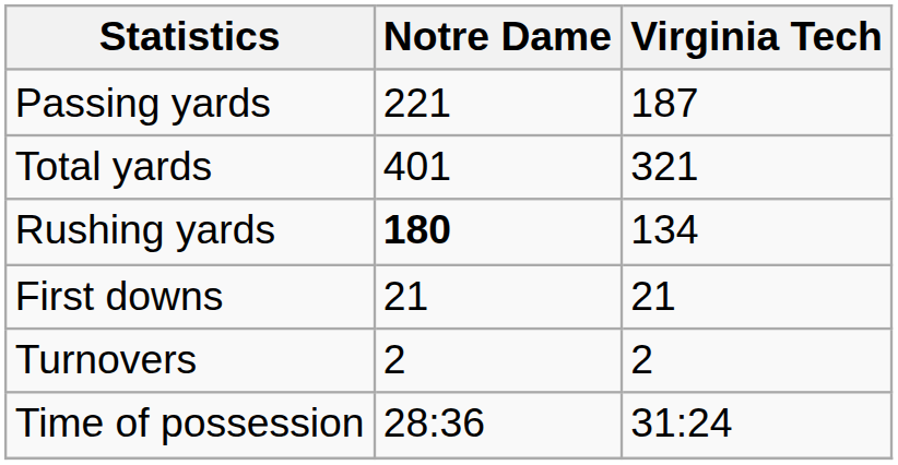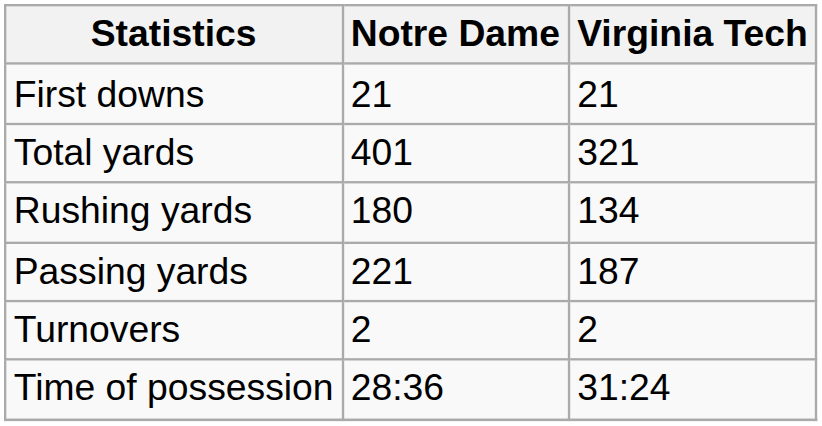rows swapped: First downs <-> Passing yards
Rushing yards | Notre Dame: bold -> normal
